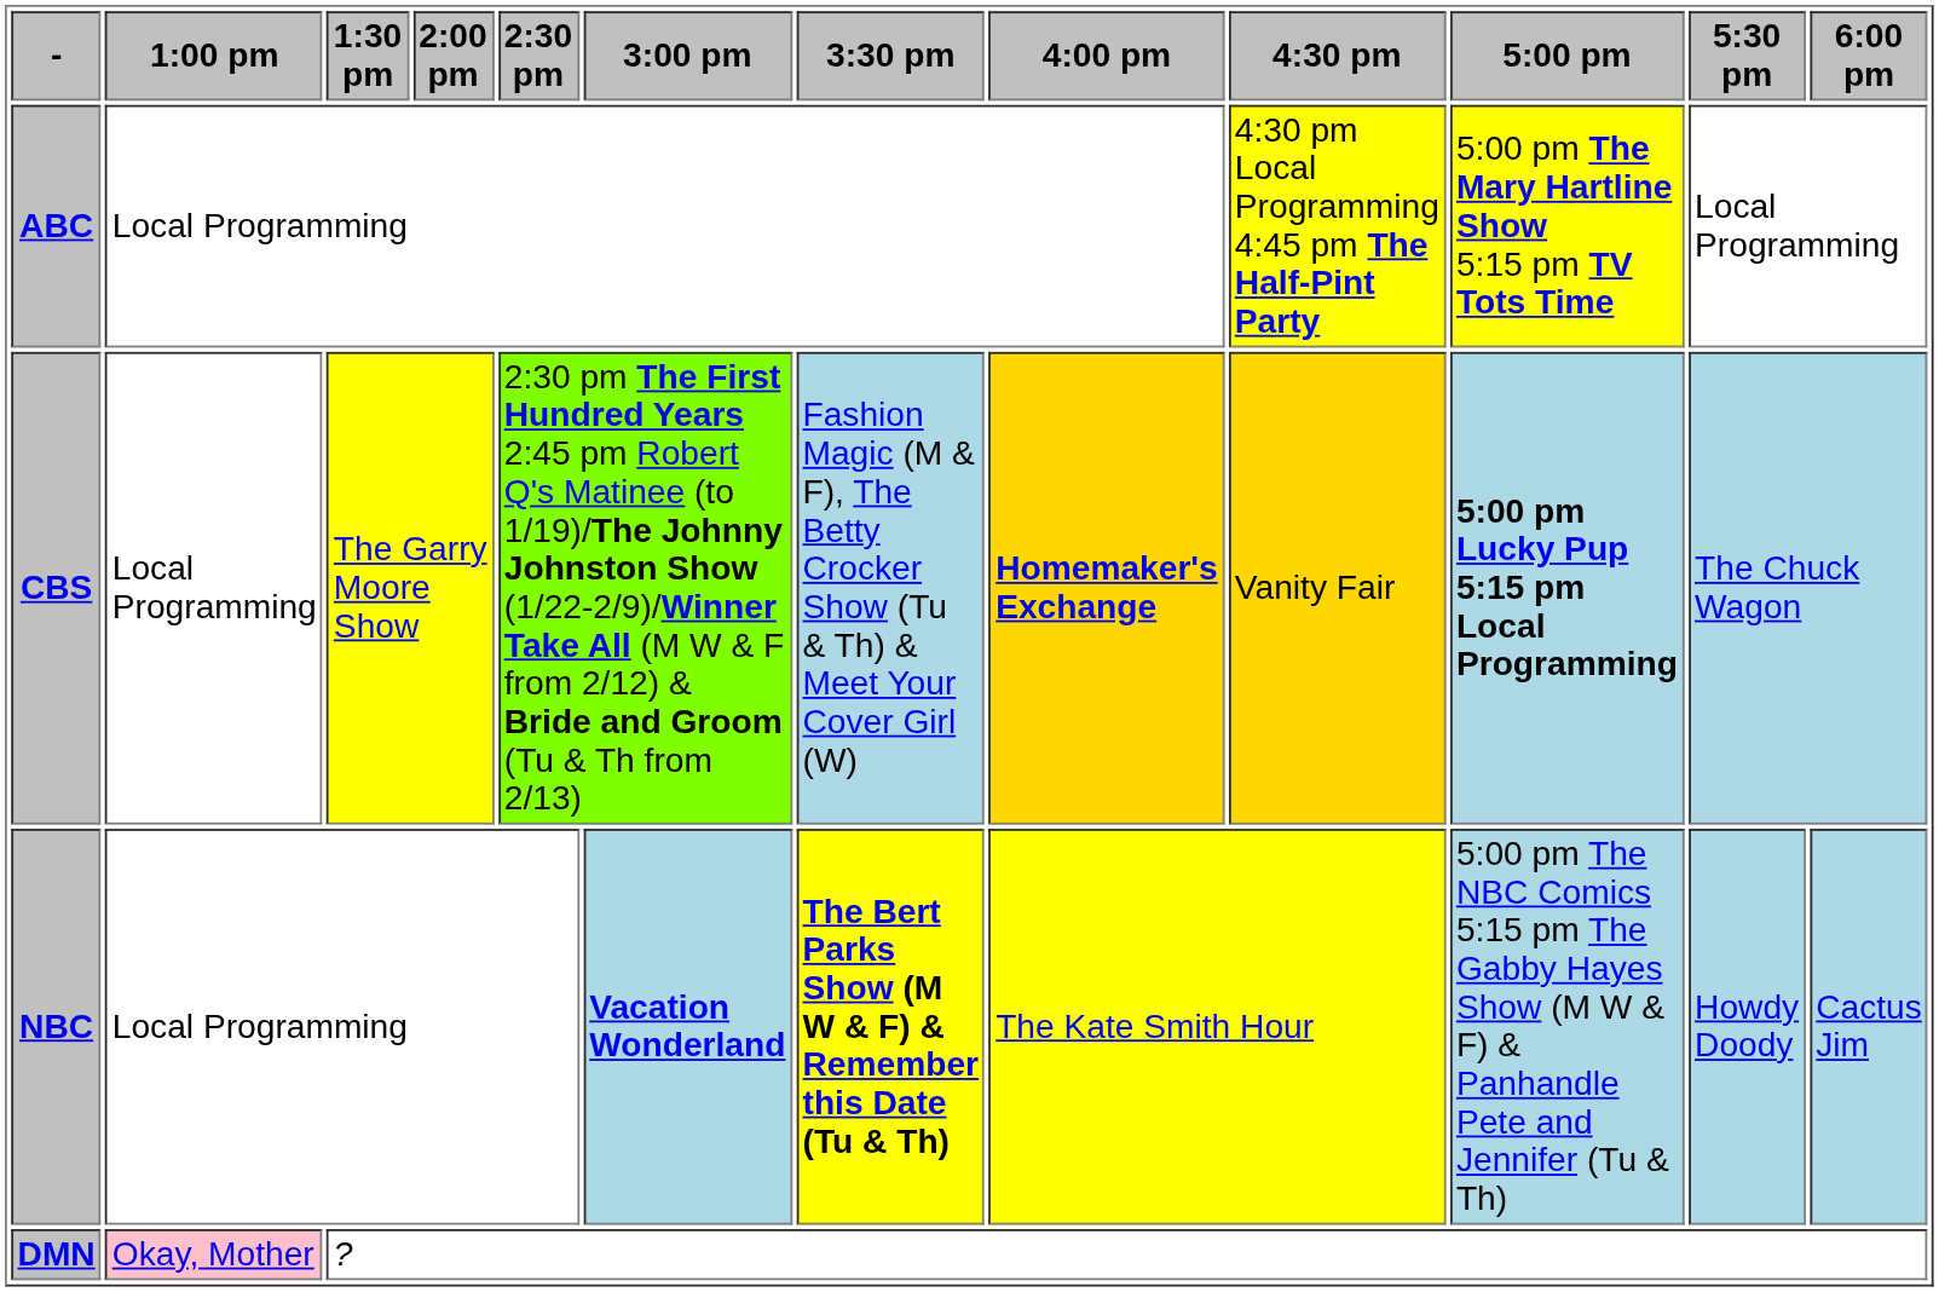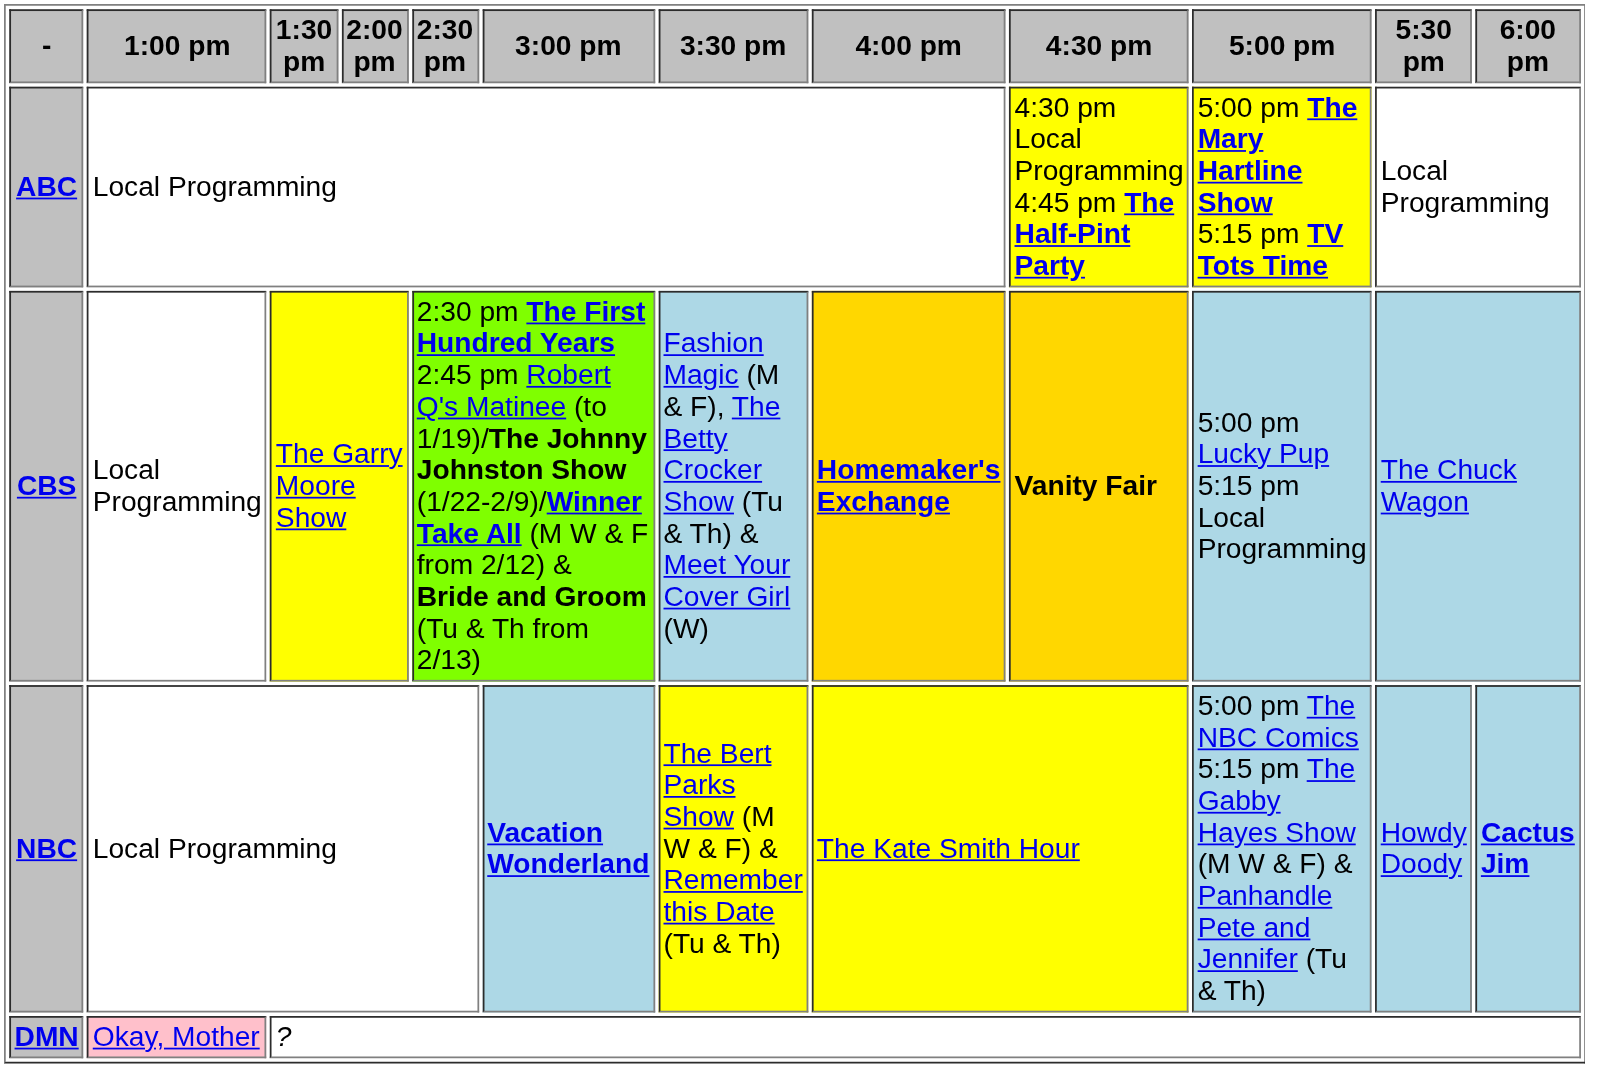CBS | 4:30 pm: normal -> bold
CBS | 5:00 pm: bold -> normal
NBC | 3:30 pm: bold -> normal
NBC | 6:00 pm: normal -> bold
